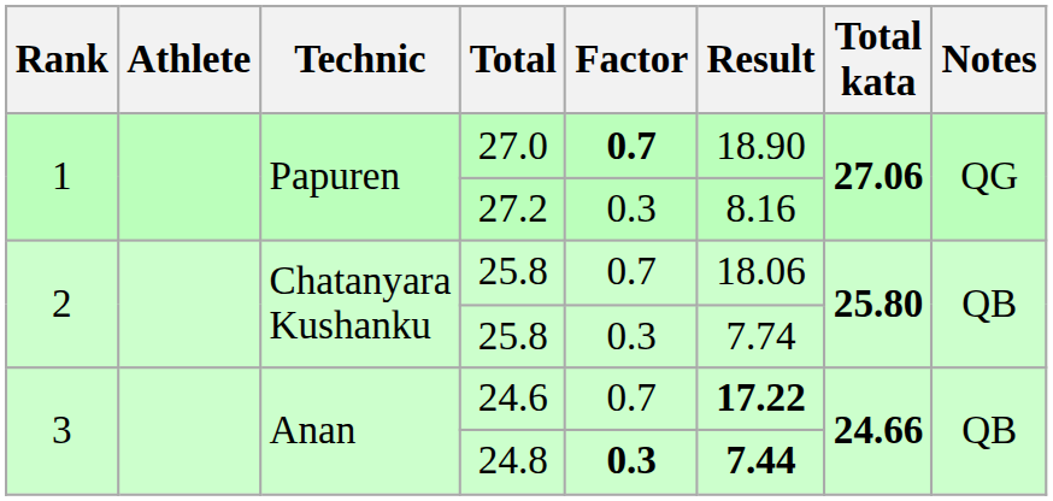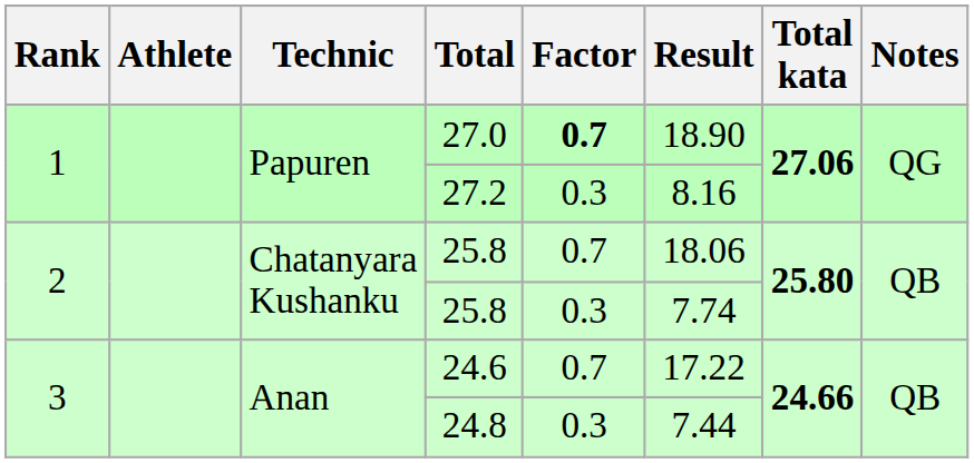24.6 | Result: bold -> normal
24.8 | Factor: bold -> normal
24.8 | Result: bold -> normal
